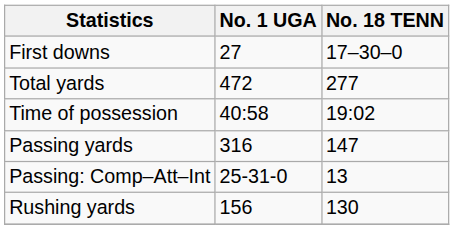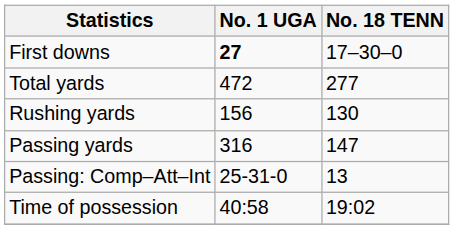First downs | No. 1 UGA: normal -> bold
rows swapped: Rushing yards <-> Time of possession
